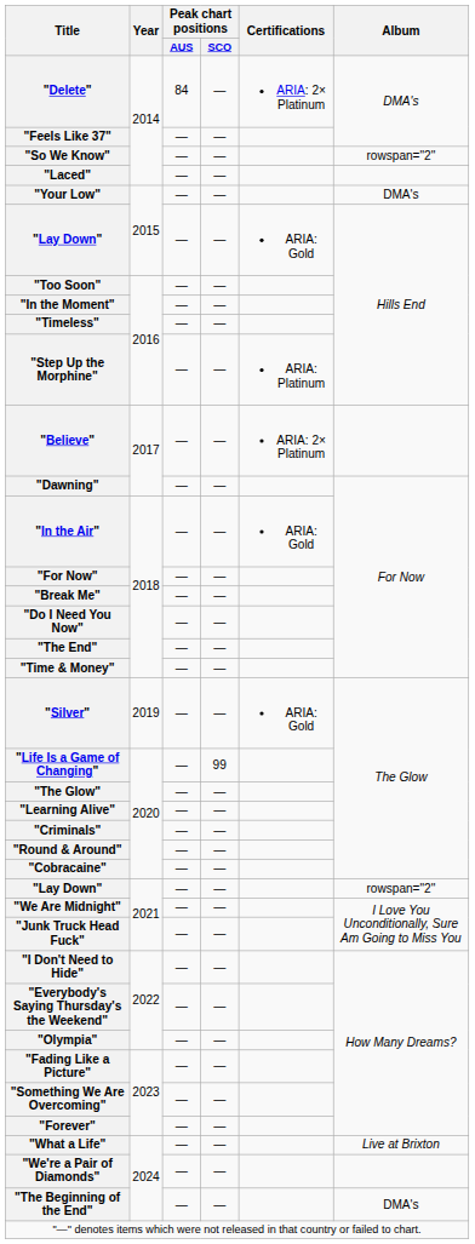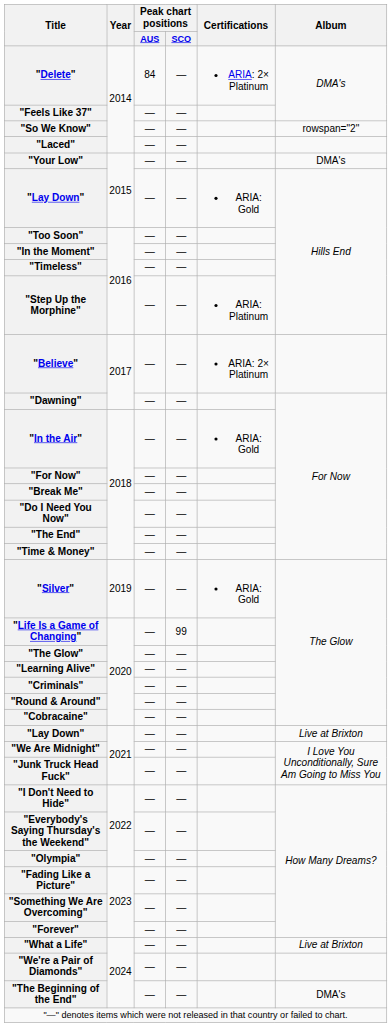"Lay Down" / 2021 | Album: rowspan="2" -> Live at Brixton
